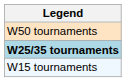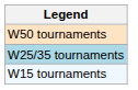row 3 | column 1: bold -> normal
